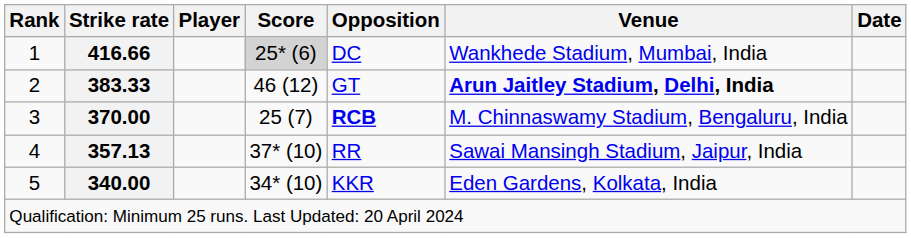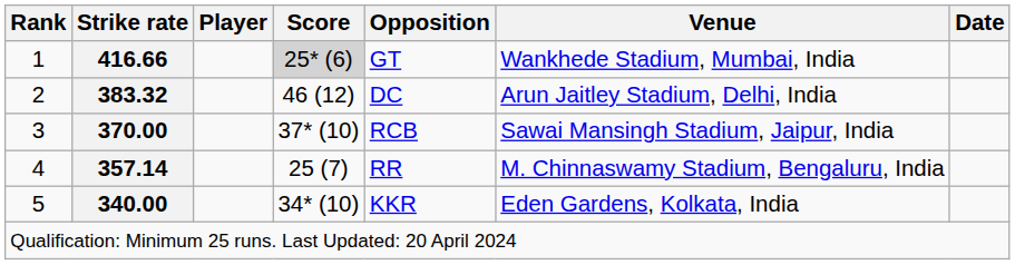1 | Opposition: DC -> GT
2 | Strike rate: 383.33 -> 383.32
2 | Opposition: GT -> DC
2 | Venue: bold -> normal
3 | Score: 25 (7) -> 37* (10)
3 | Opposition: bold -> normal
3 | Venue: M. Chinnaswamy Stadium, Bengaluru, India -> Sawai Mansingh Stadium, Jaipur, India
4 | Strike rate: 357.13 -> 357.14
4 | Score: 37* (10) -> 25 (7)
4 | Venue: Sawai Mansingh Stadium, Jaipur, India -> M. Chinnaswamy Stadium, Bengaluru, India
